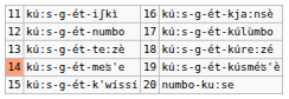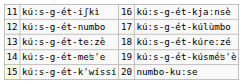kú:s-g-ét-meʦ'e | column 1: lightsalmon background -> no background
kú:s-g-ét-k'wíssí | column 1: no background -> lightyellow background
